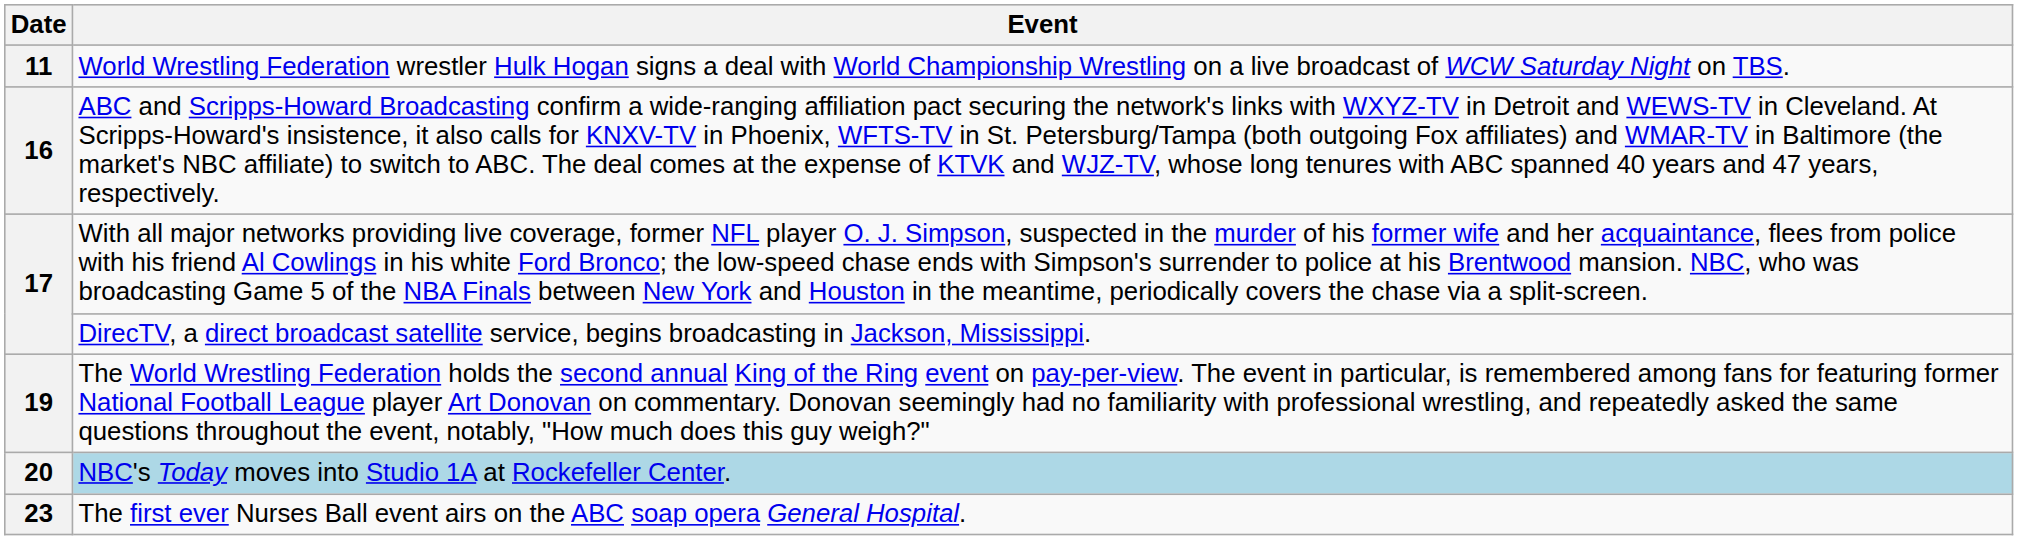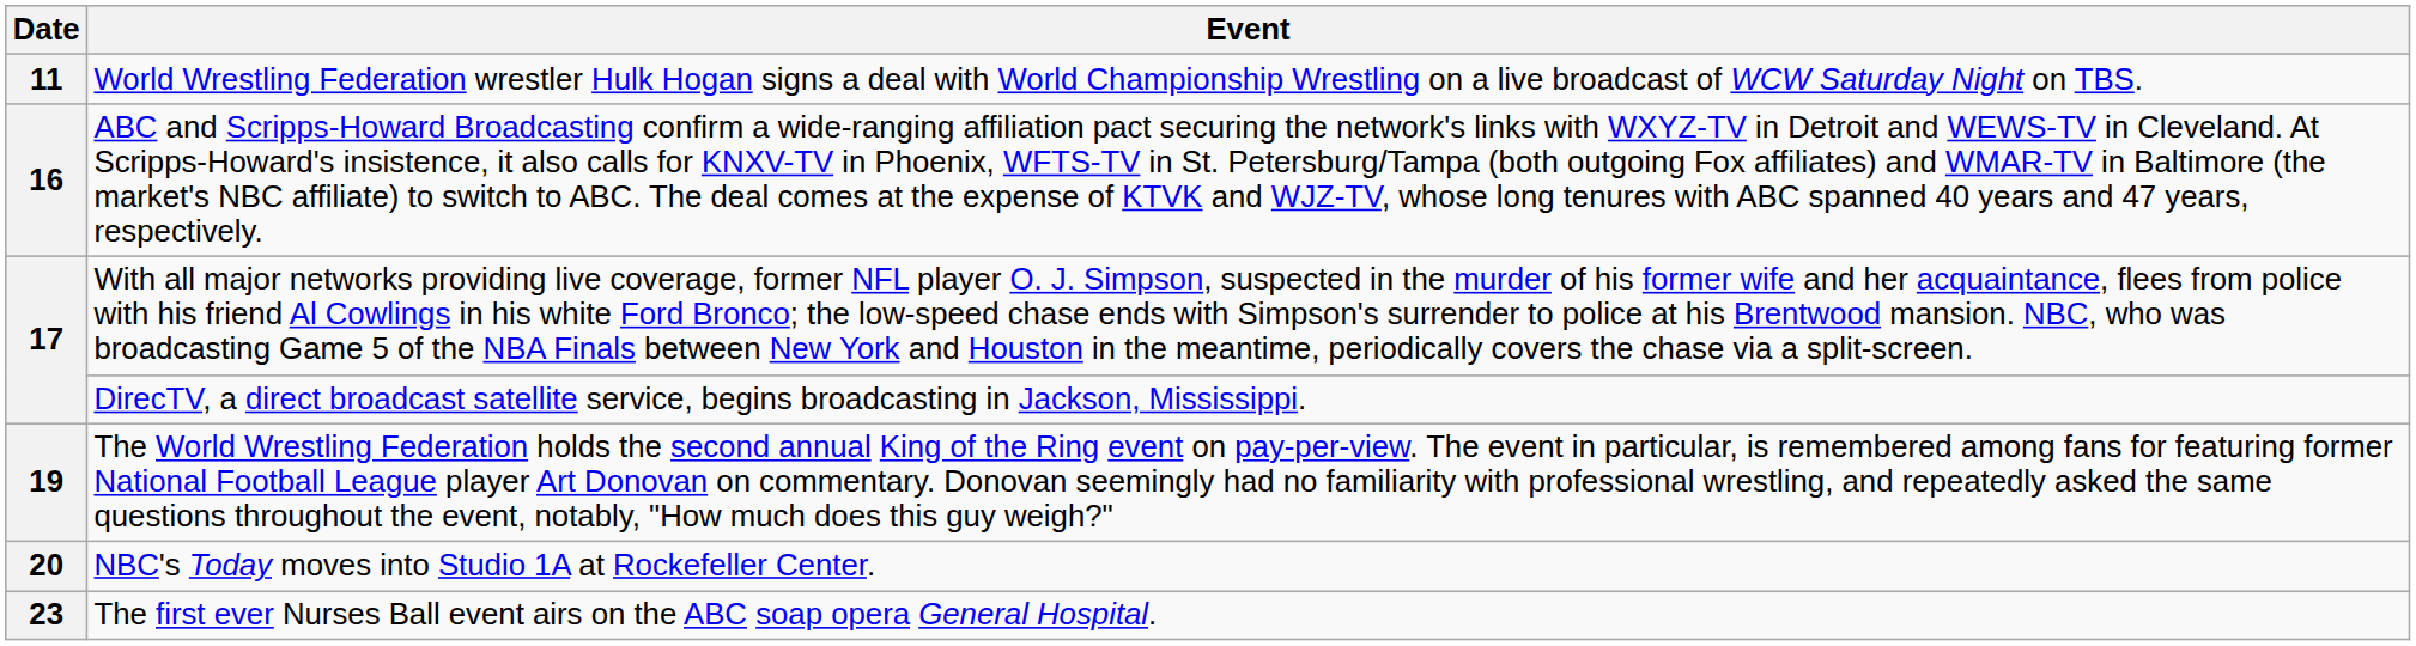NBC's Today moves into Studio 1A at Rockefeller Center. | Event: lightblue background -> no background
